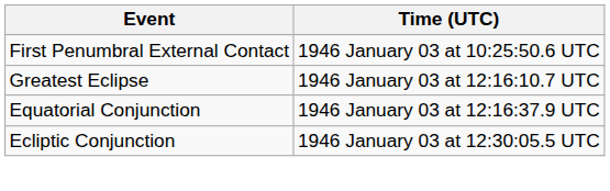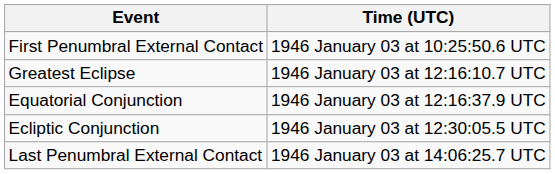+ row: Last Penumbral External Contact | 1946 January 03 at 14:06:25.7 UTC
